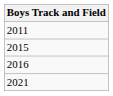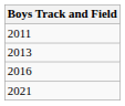row 3 | column 1: 2015 -> 2013
